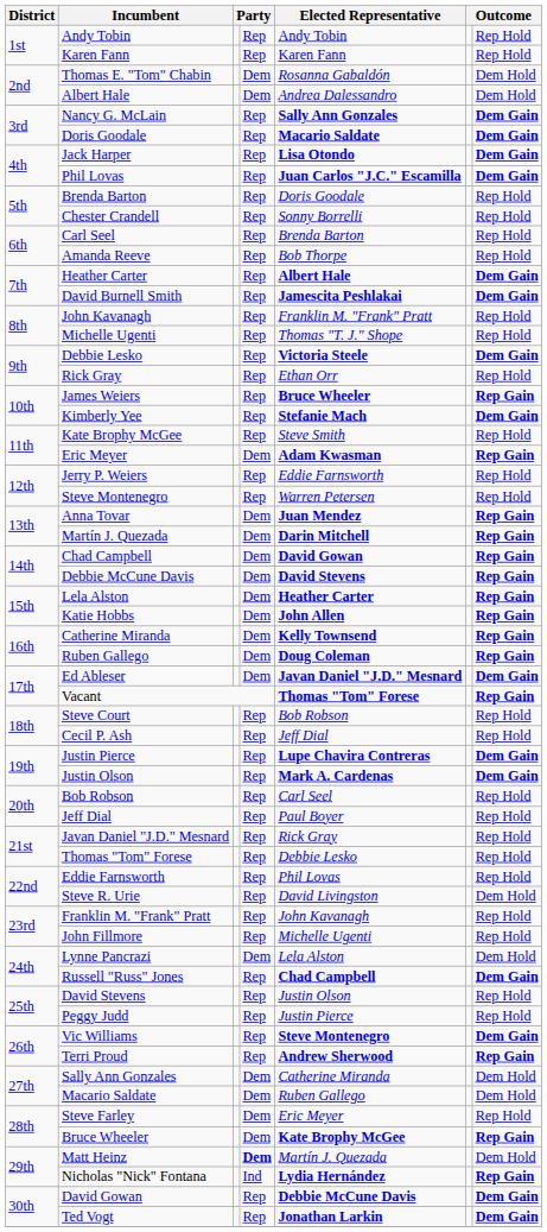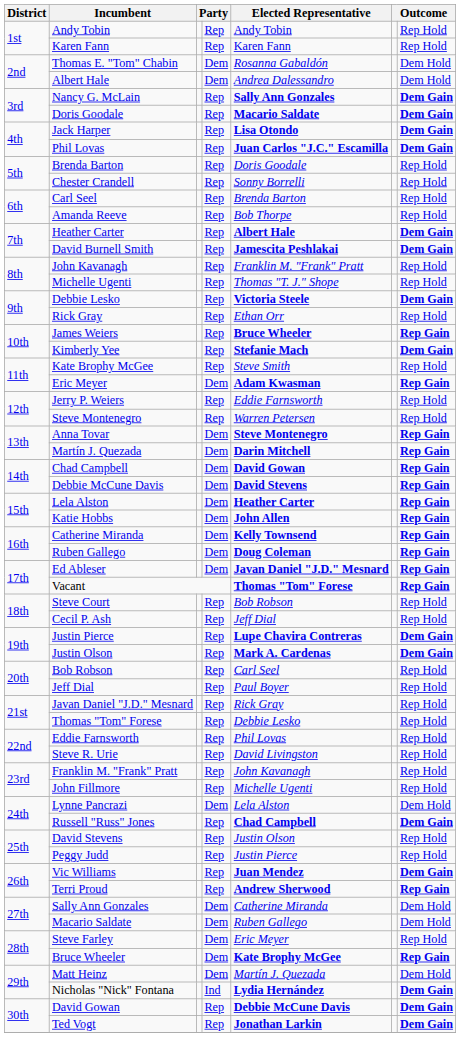Anna Tovar | Elected Representative: Juan Mendez -> Steve Montenegro
Ed Ableser | column 7: Dem Gain -> Rep Gain
Steve R. Urie | column 7: Dem Hold -> Rep Hold
Vic Williams | Elected Representative: Steve Montenegro -> Juan Mendez
Matt Heinz | column 4: bold -> normal
Nicholas "Nick" Fontana | column 7: Rep Gain -> Dem Gain
